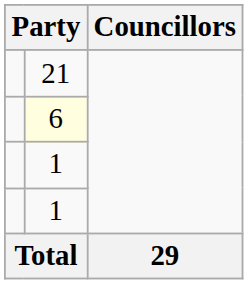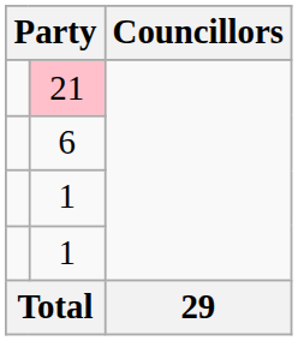21 | column 2: no background -> pink background
6 | column 2: lightyellow background -> no background
